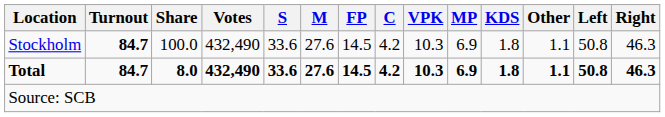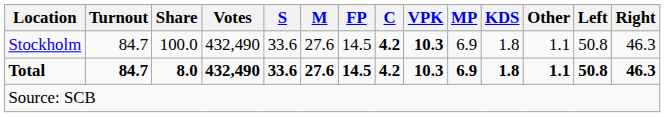Stockholm | Turnout: bold -> normal
Stockholm | C: normal -> bold
Stockholm | VPK: normal -> bold
